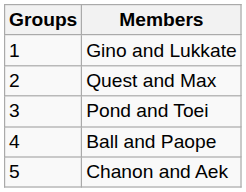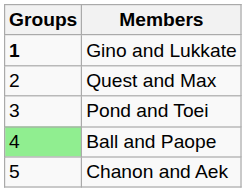Gino and Lukkate | Groups: normal -> bold
Ball and Paope | Groups: no background -> lightgreen background
